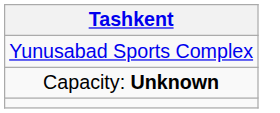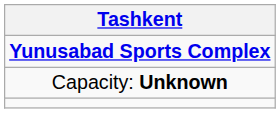row 2 | column 1: normal -> bold
